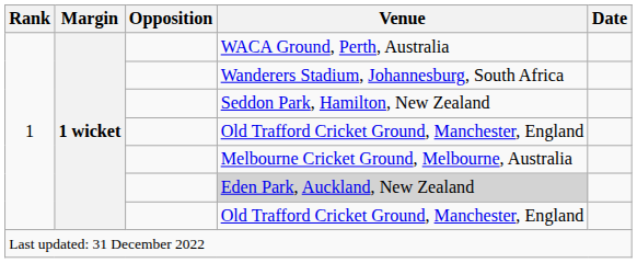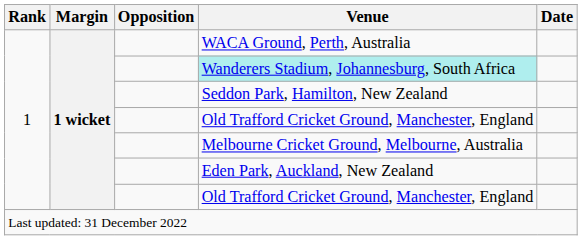Wanderers Stadium, Johannesburg, South Africa | Venue: no background -> paleturquoise background
Eden Park, Auckland, New Zealand | Venue: lightgrey background -> no background
